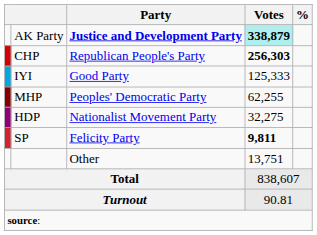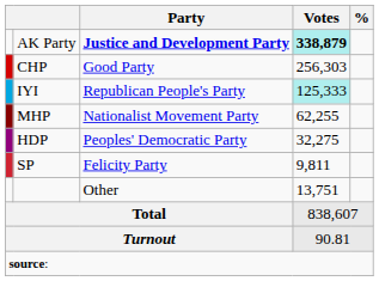CHP | Party: Republican People's Party -> Good Party
CHP | Votes: bold -> normal
IYI | Party: Good Party -> Republican People's Party
IYI | Votes: no background -> paleturquoise background
MHP | Party: Peoples' Democratic Party -> Nationalist Movement Party
HDP | Party: Nationalist Movement Party -> Peoples' Democratic Party
SP | Votes: bold -> normal
